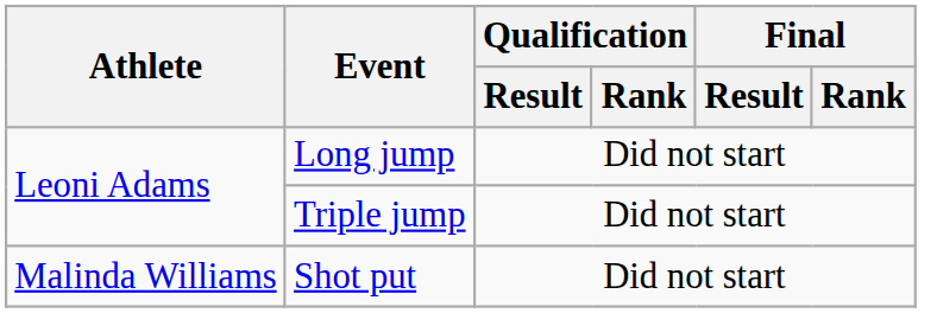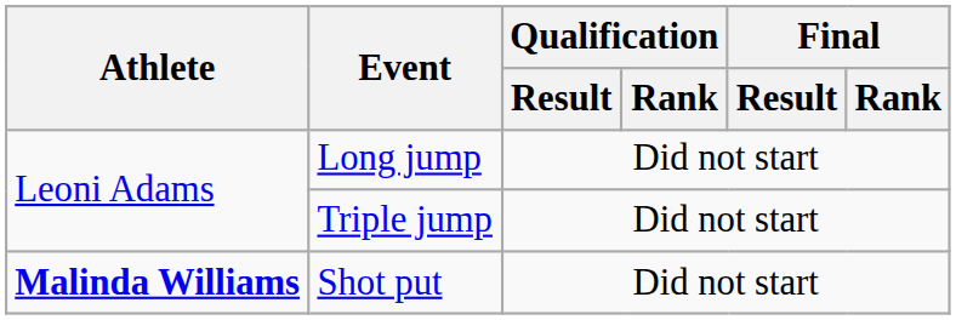Shot put | Athlete: normal -> bold
